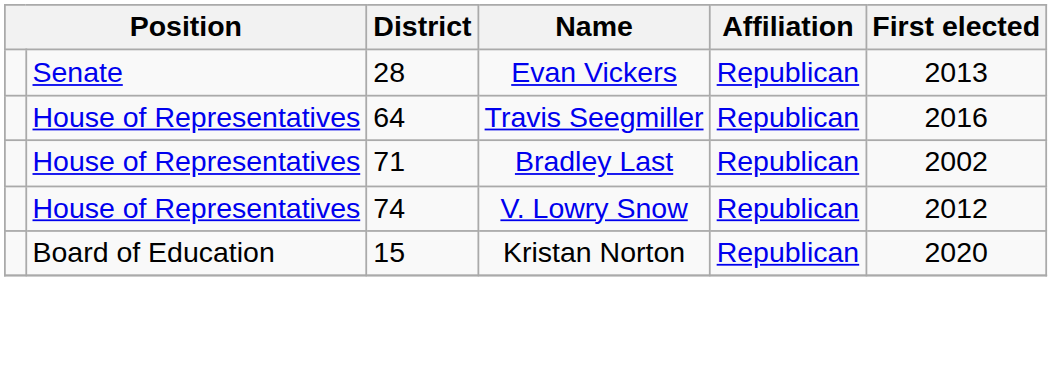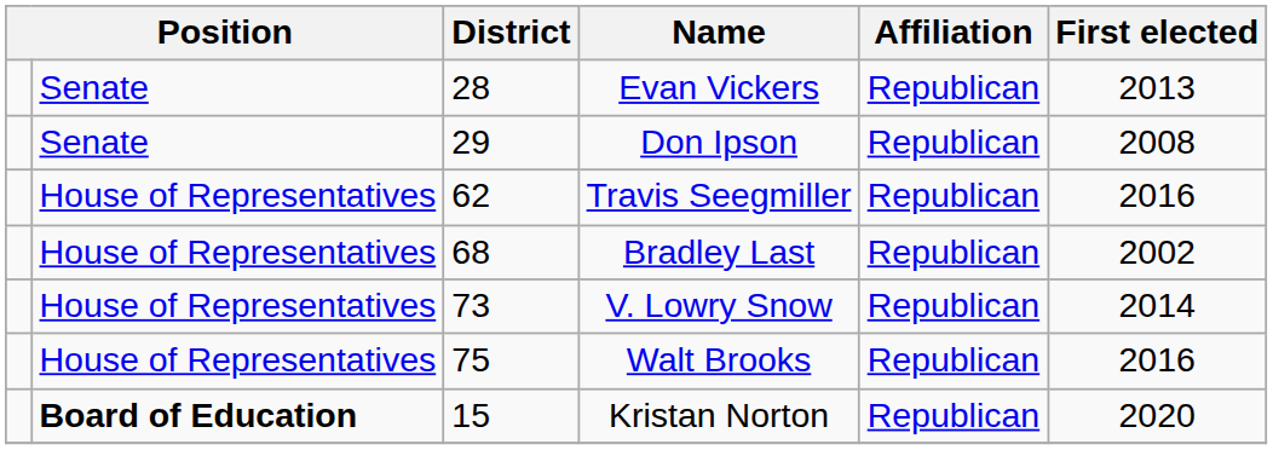+ row: Senate | 29 | Don Ipson | Republican | 2008
Travis Seegmiller | District: 64 -> 62
Bradley Last | District: 71 -> 68
V. Lowry Snow | District: 74 -> 73
V. Lowry Snow | First elected: 2012 -> 2014
+ row: House of Representatives | 75 | Walt Brooks | Republican | 2016
Kristan Norton | column 2: normal -> bold
